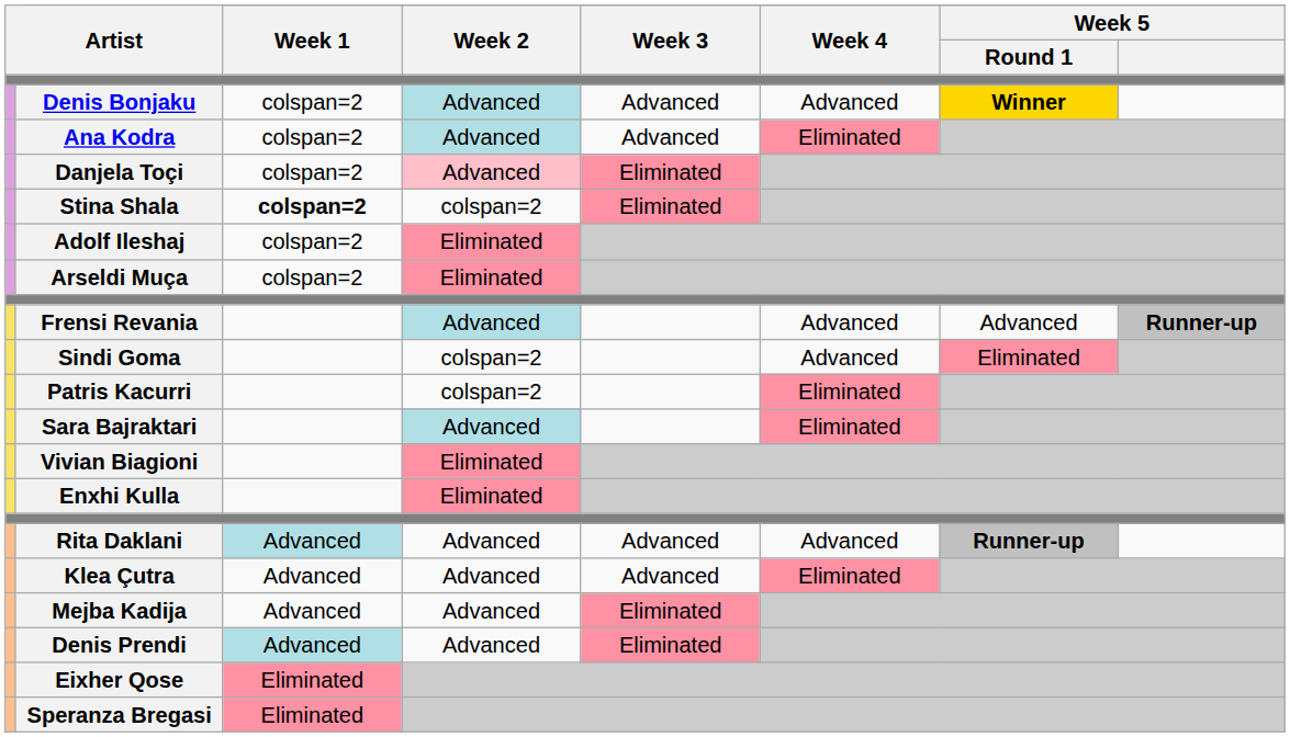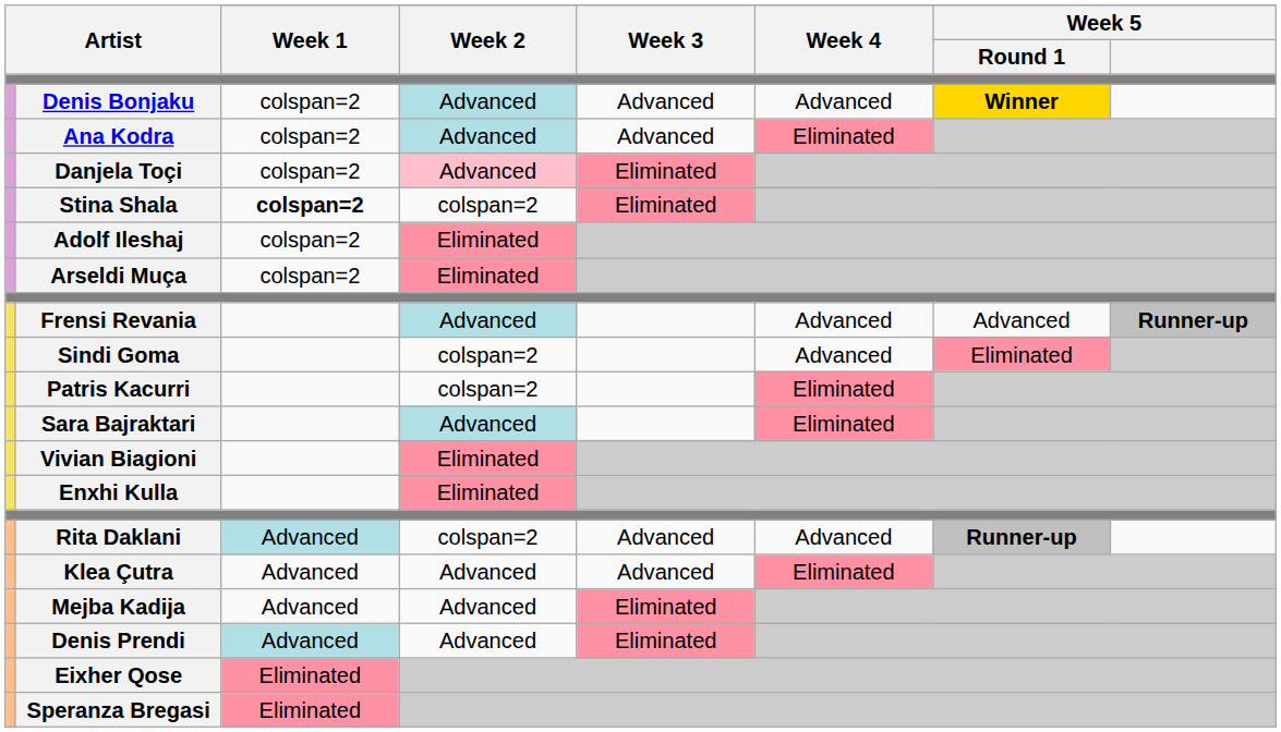Rita Daklani | Week 2: Advanced -> colspan=2
